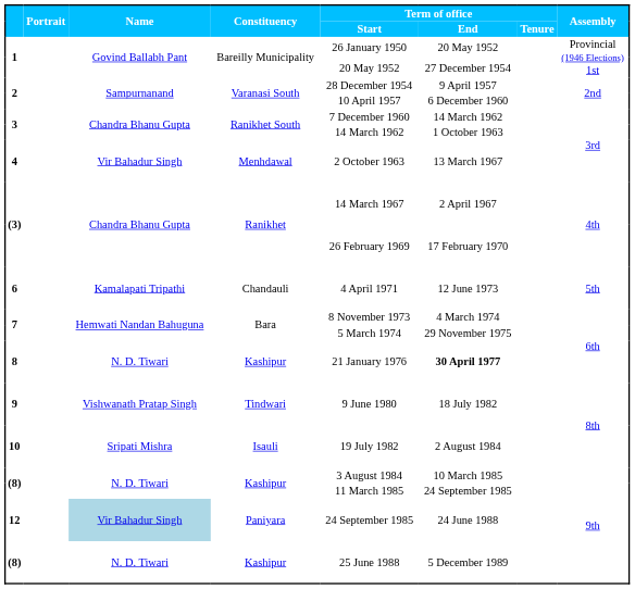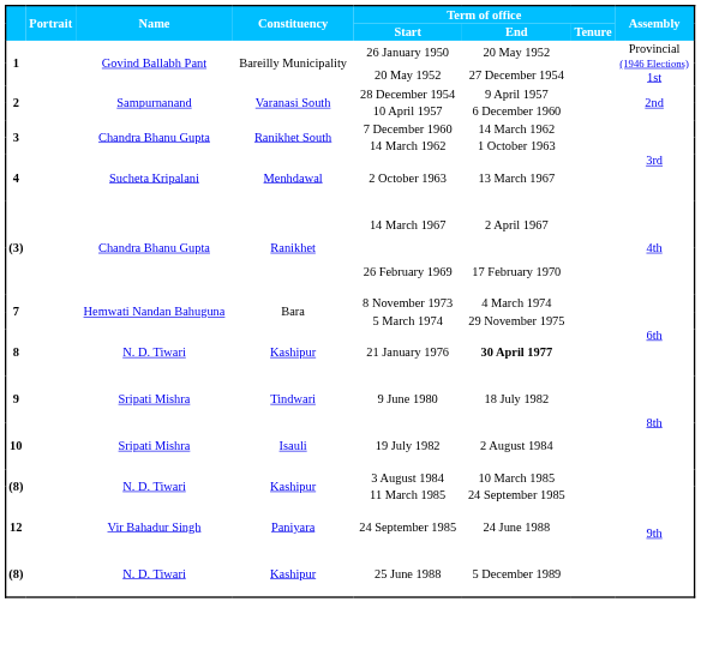4 | Name: Vir Bahadur Singh -> Sucheta Kripalani
- row: 6 | Kamalapati Tripathi | Chandauli | 4 April 1971 | 12 June 1973 | 5th
9 | Name: Vishwanath Pratap Singh -> Sripati Mishra
12 | Name: lightblue background -> no background
